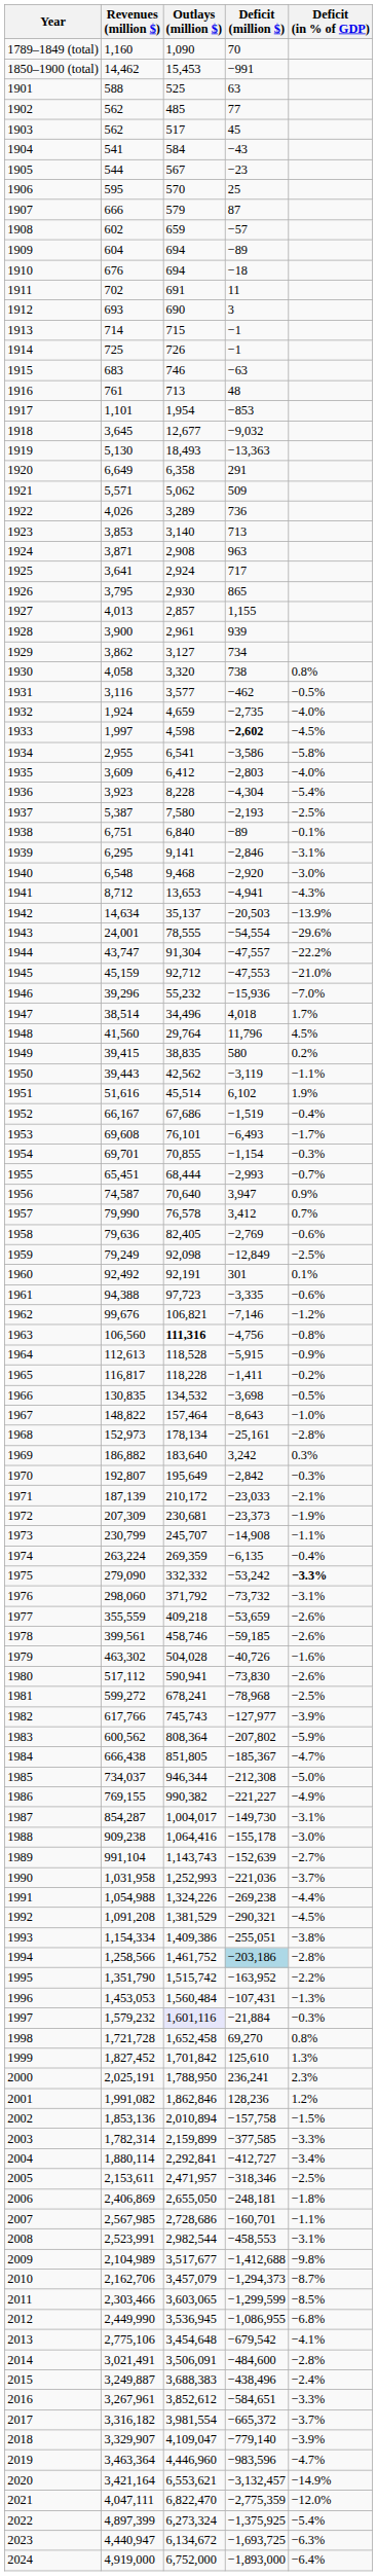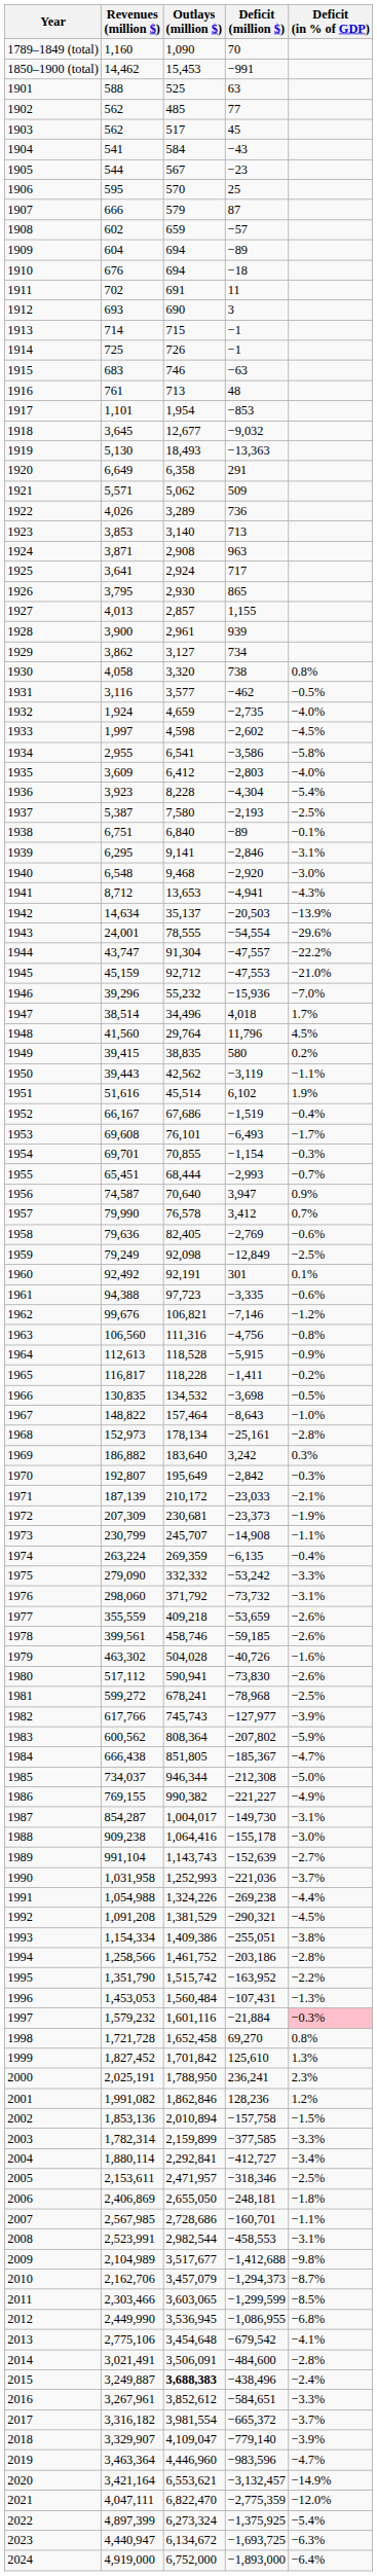1933 | Deficit (million $): bold -> normal
1963 | Outlays (million $): bold -> normal
1975 | Deficit (in % of GDP): bold -> normal
1994 | Deficit (million $): lightblue background -> no background
1997 | Outlays (million $): lavender background -> no background
1997 | Deficit (in % of GDP): no background -> pink background
2015 | Outlays (million $): normal -> bold
